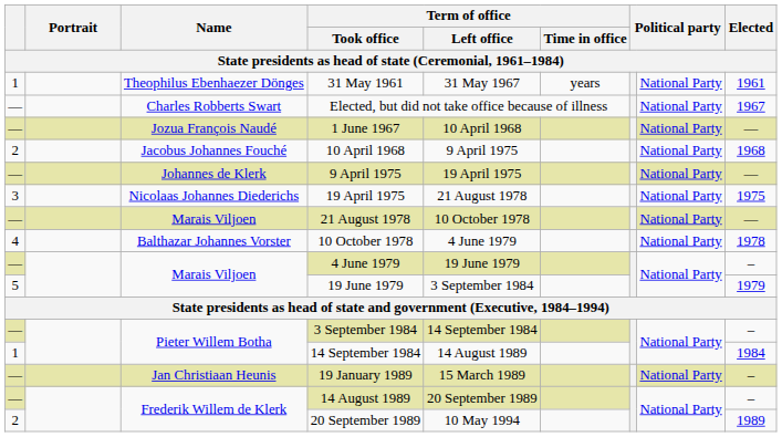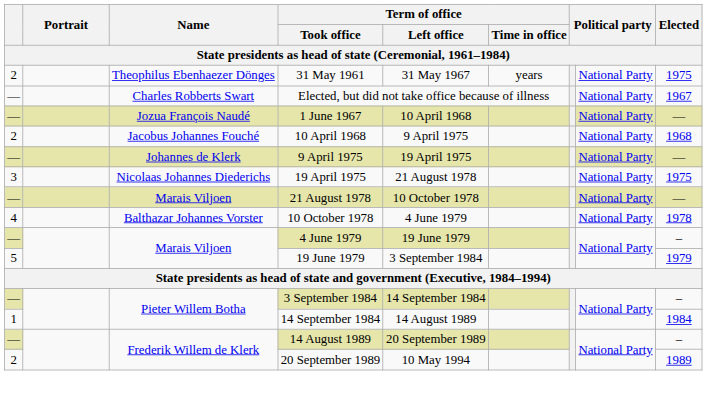31 May 1961 | column 1: 1 -> 2
31 May 1961 | Elected: 1961 -> 1975
- row: — | Jan Christiaan Heunis | 19 January 1989 | 15 March 1989 | National Party | –
